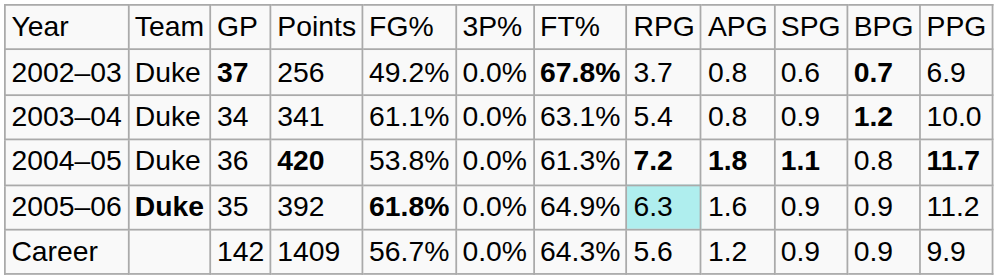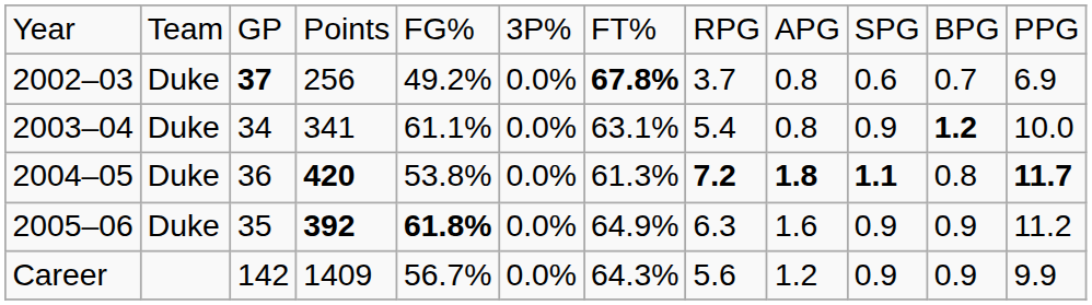2002–03 | column 11: bold -> normal
2005–06 | column 2: bold -> normal
2005–06 | column 4: normal -> bold
2005–06 | column 8: paleturquoise background -> no background
